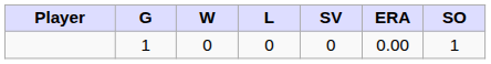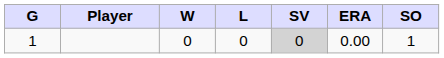columns swapped: Player <-> G
row 2 | SV: no background -> lightgrey background
